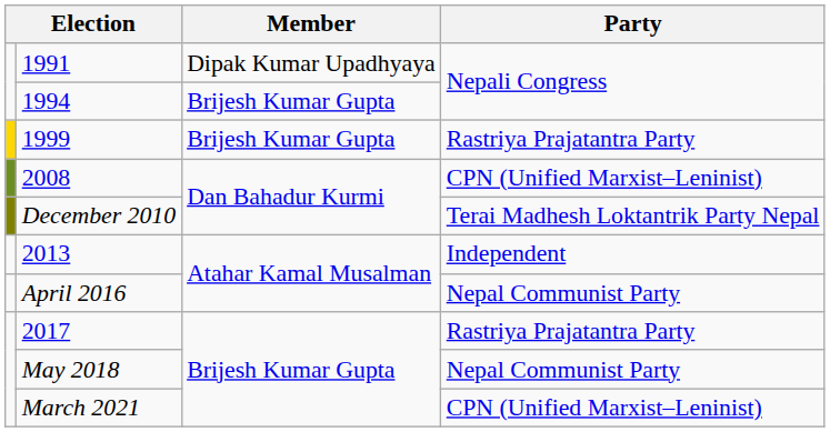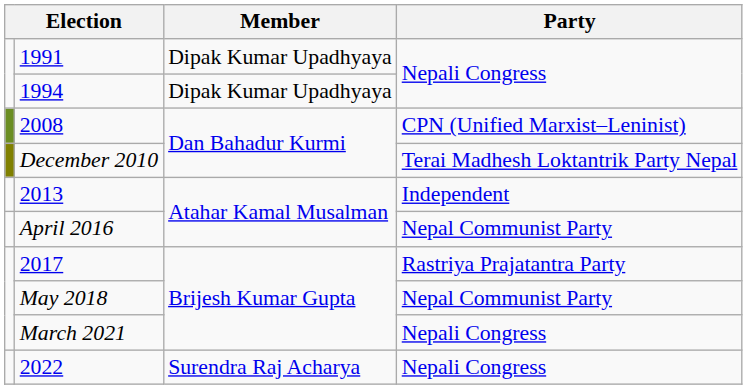1994 | Member: Brijesh Kumar Gupta -> Dipak Kumar Upadhyaya
- row: 1999 | Brijesh Kumar Gupta | Rastriya Prajatantra Party
March 2021 | Party: CPN (Unified Marxist–Leninist) -> Nepali Congress
+ row: 2022 | Surendra Raj Acharya | Nepali Congress
